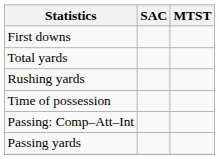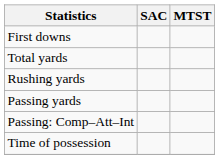rows swapped: Passing yards <-> Time of possession
